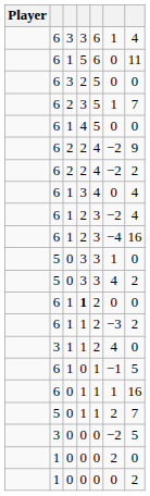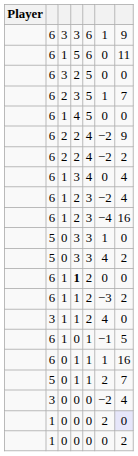row 2 | column 7: 4 -> 9
row 20 | column 7: 5 -> 4
row 21 | column 7: no background -> lavender background
